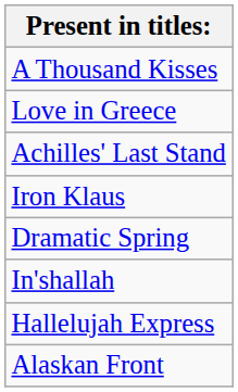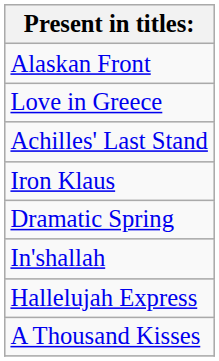row 2 | column 1: A Thousand Kisses -> Alaskan Front
row 9 | column 1: Alaskan Front -> A Thousand Kisses
